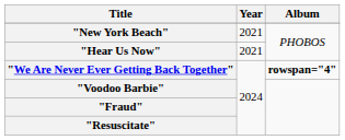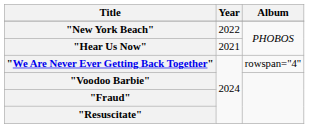"New York Beach" | Year: 2021 -> 2022
"We Are Never Ever Getting Back Together" | Album: bold -> normal
